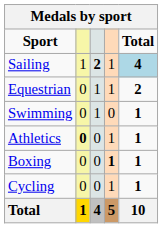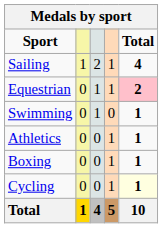Sailing | column 3: bold -> normal
Sailing | Total: lightblue background -> no background
Equestrian | Total: no background -> pink background
Athletics | column 2: bold -> normal
Boxing | column 4: bold -> normal
Cycling | Total: no background -> lightyellow background
